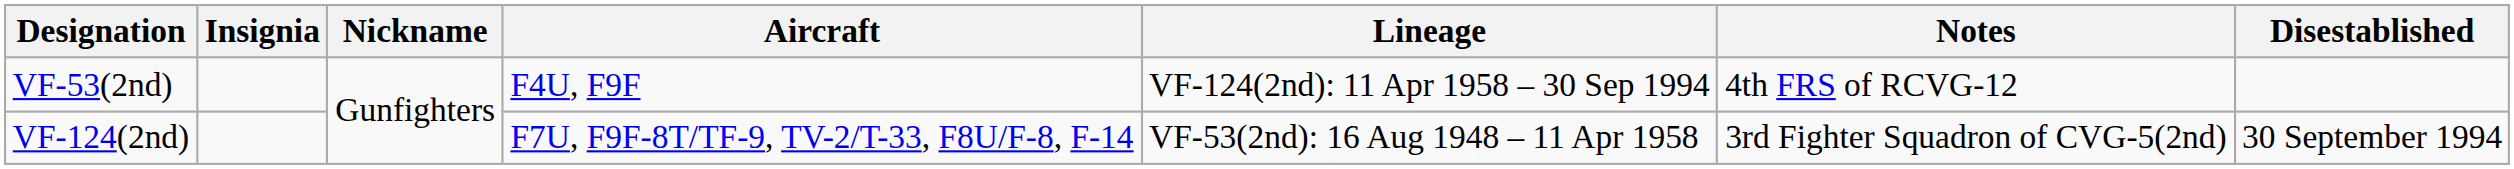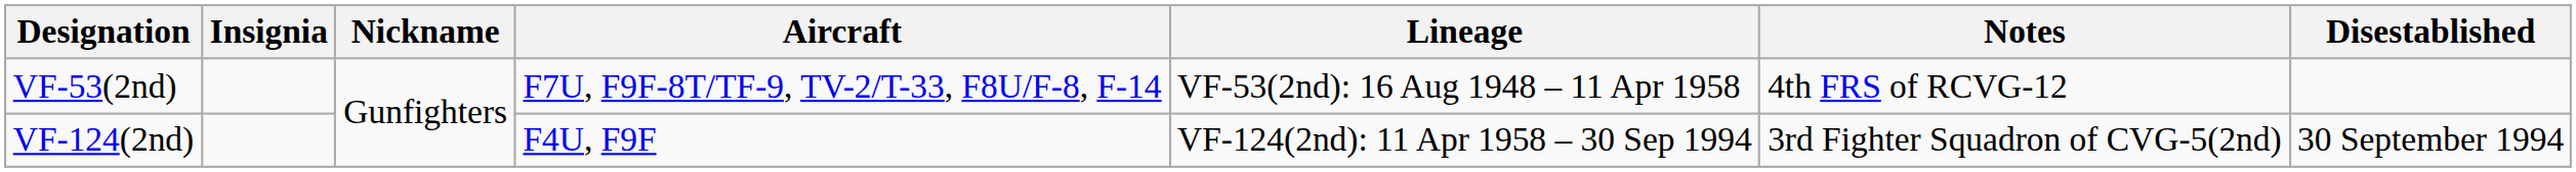VF-53(2nd) | Aircraft: F4U, F9F -> F7U, F9F-8T/TF-9, TV-2/T-33, F8U/F-8, F-14
VF-53(2nd) | Lineage: VF-124(2nd): 11 Apr 1958 – 30 Sep 1994 -> VF-53(2nd): 16 Aug 1948 – 11 Apr 1958
VF-124(2nd) | Aircraft: F7U, F9F-8T/TF-9, TV-2/T-33, F8U/F-8, F-14 -> F4U, F9F
VF-124(2nd) | Lineage: VF-53(2nd): 16 Aug 1948 – 11 Apr 1958 -> VF-124(2nd): 11 Apr 1958 – 30 Sep 1994
